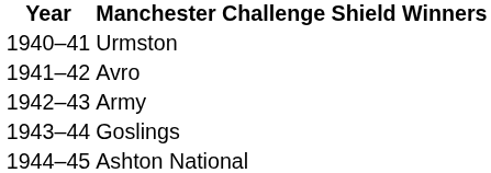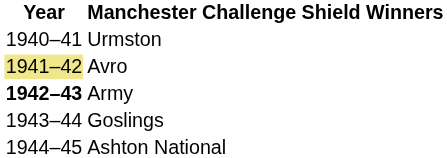Avro | Year: no background -> khaki background
Army | Year: normal -> bold
